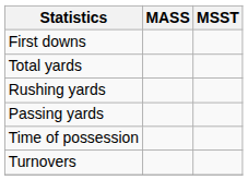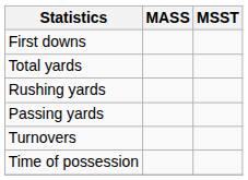rows swapped: Turnovers <-> Time of possession
